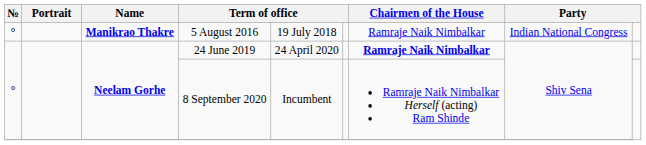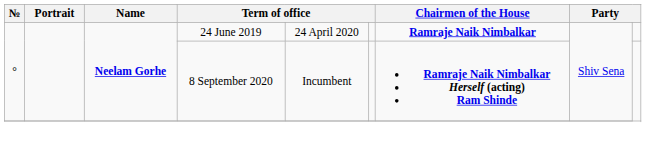- row: ° | Manikrao Thakre | 5 August 2016 | 19 July 2018 | Ramraje Naik Nimbalkar | Indian National Congress
8 September 2020 | Chairmen of the House: normal -> bold
